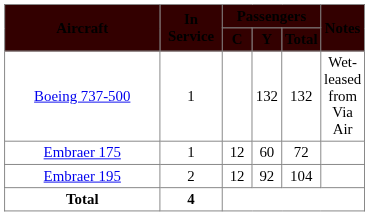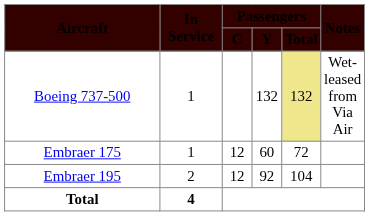Boeing 737-500 | Passengers / Total: no background -> khaki background
